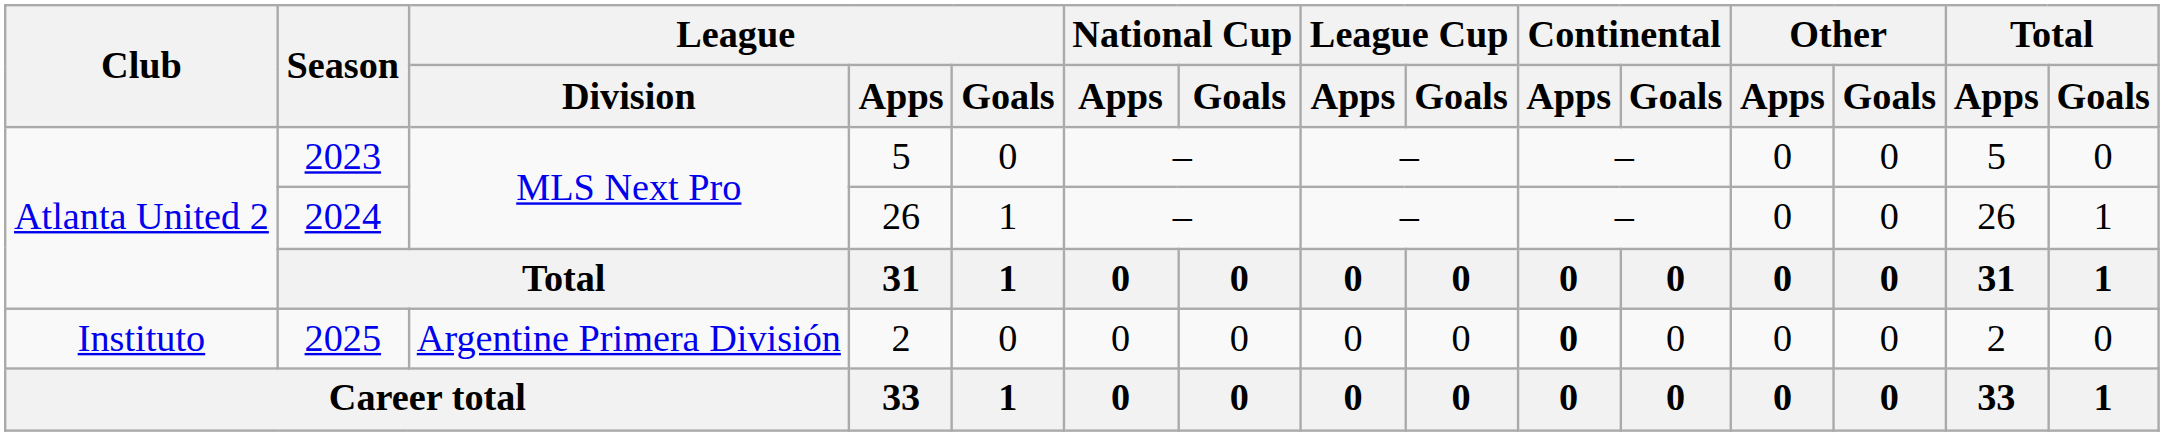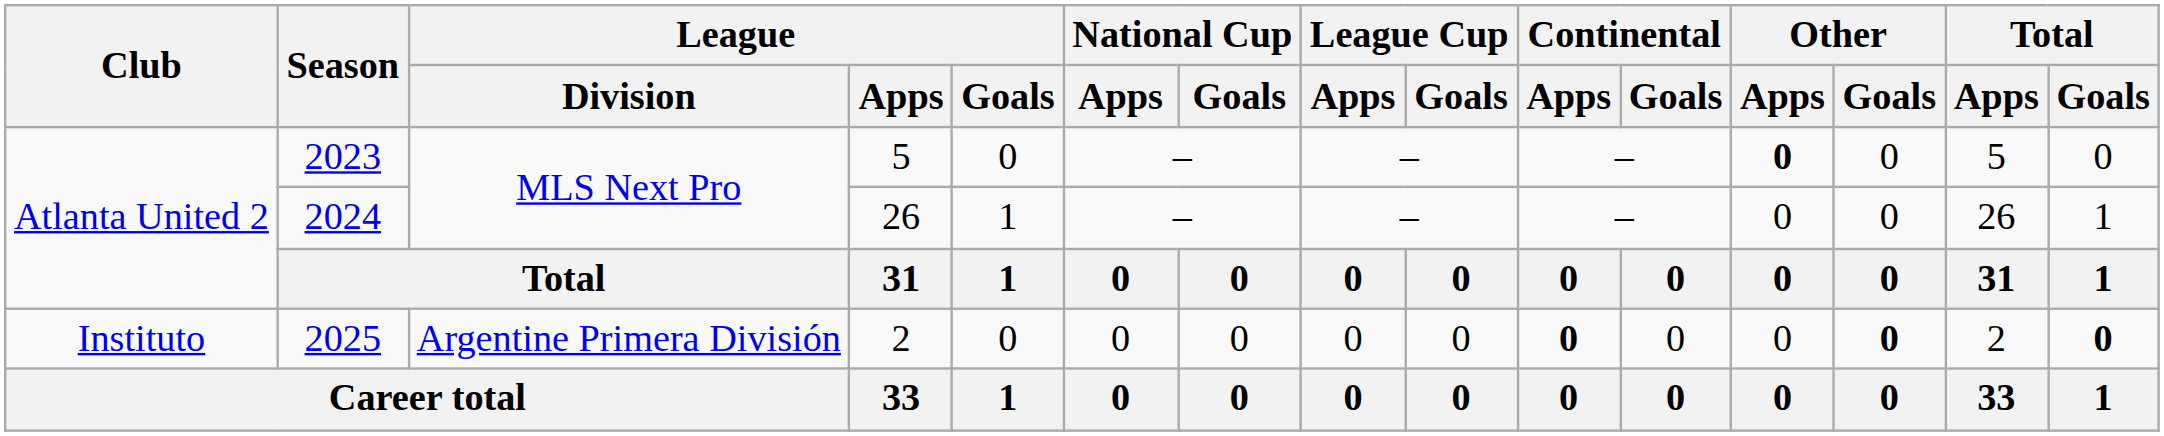2023 | Other / Apps: normal -> bold
2025 | Other / Goals: normal -> bold
2025 | Total / Goals: normal -> bold
